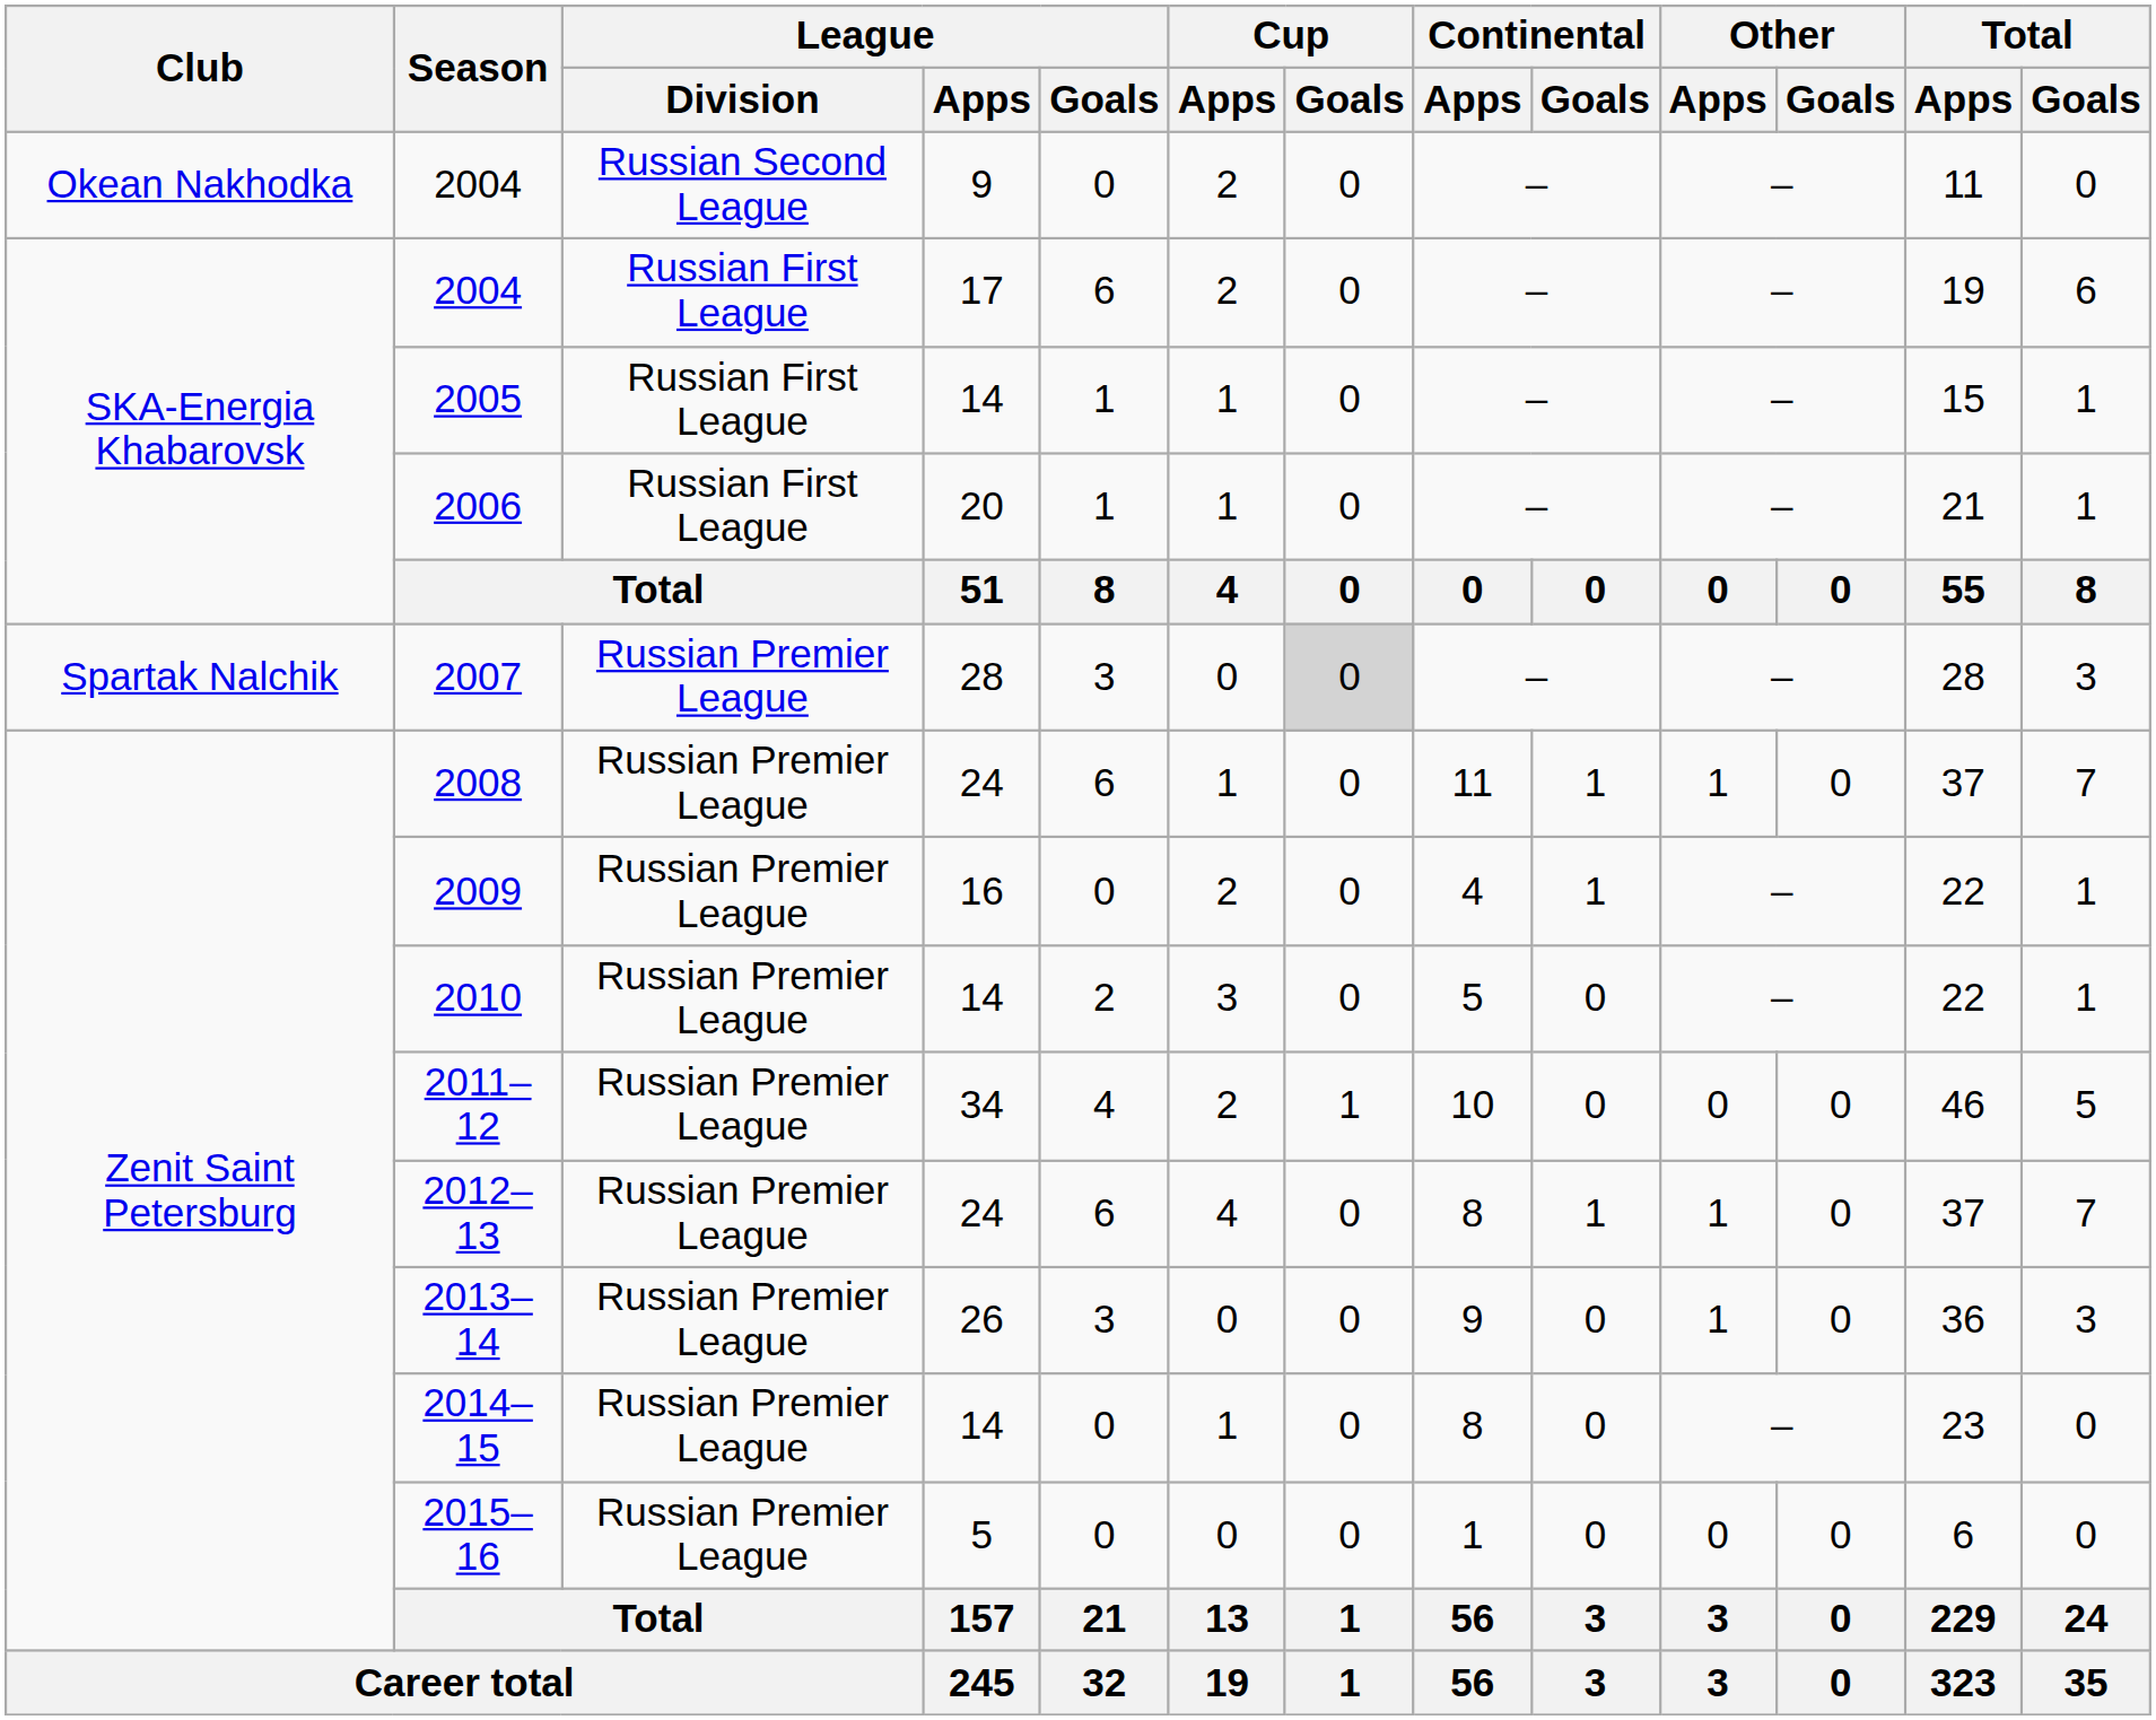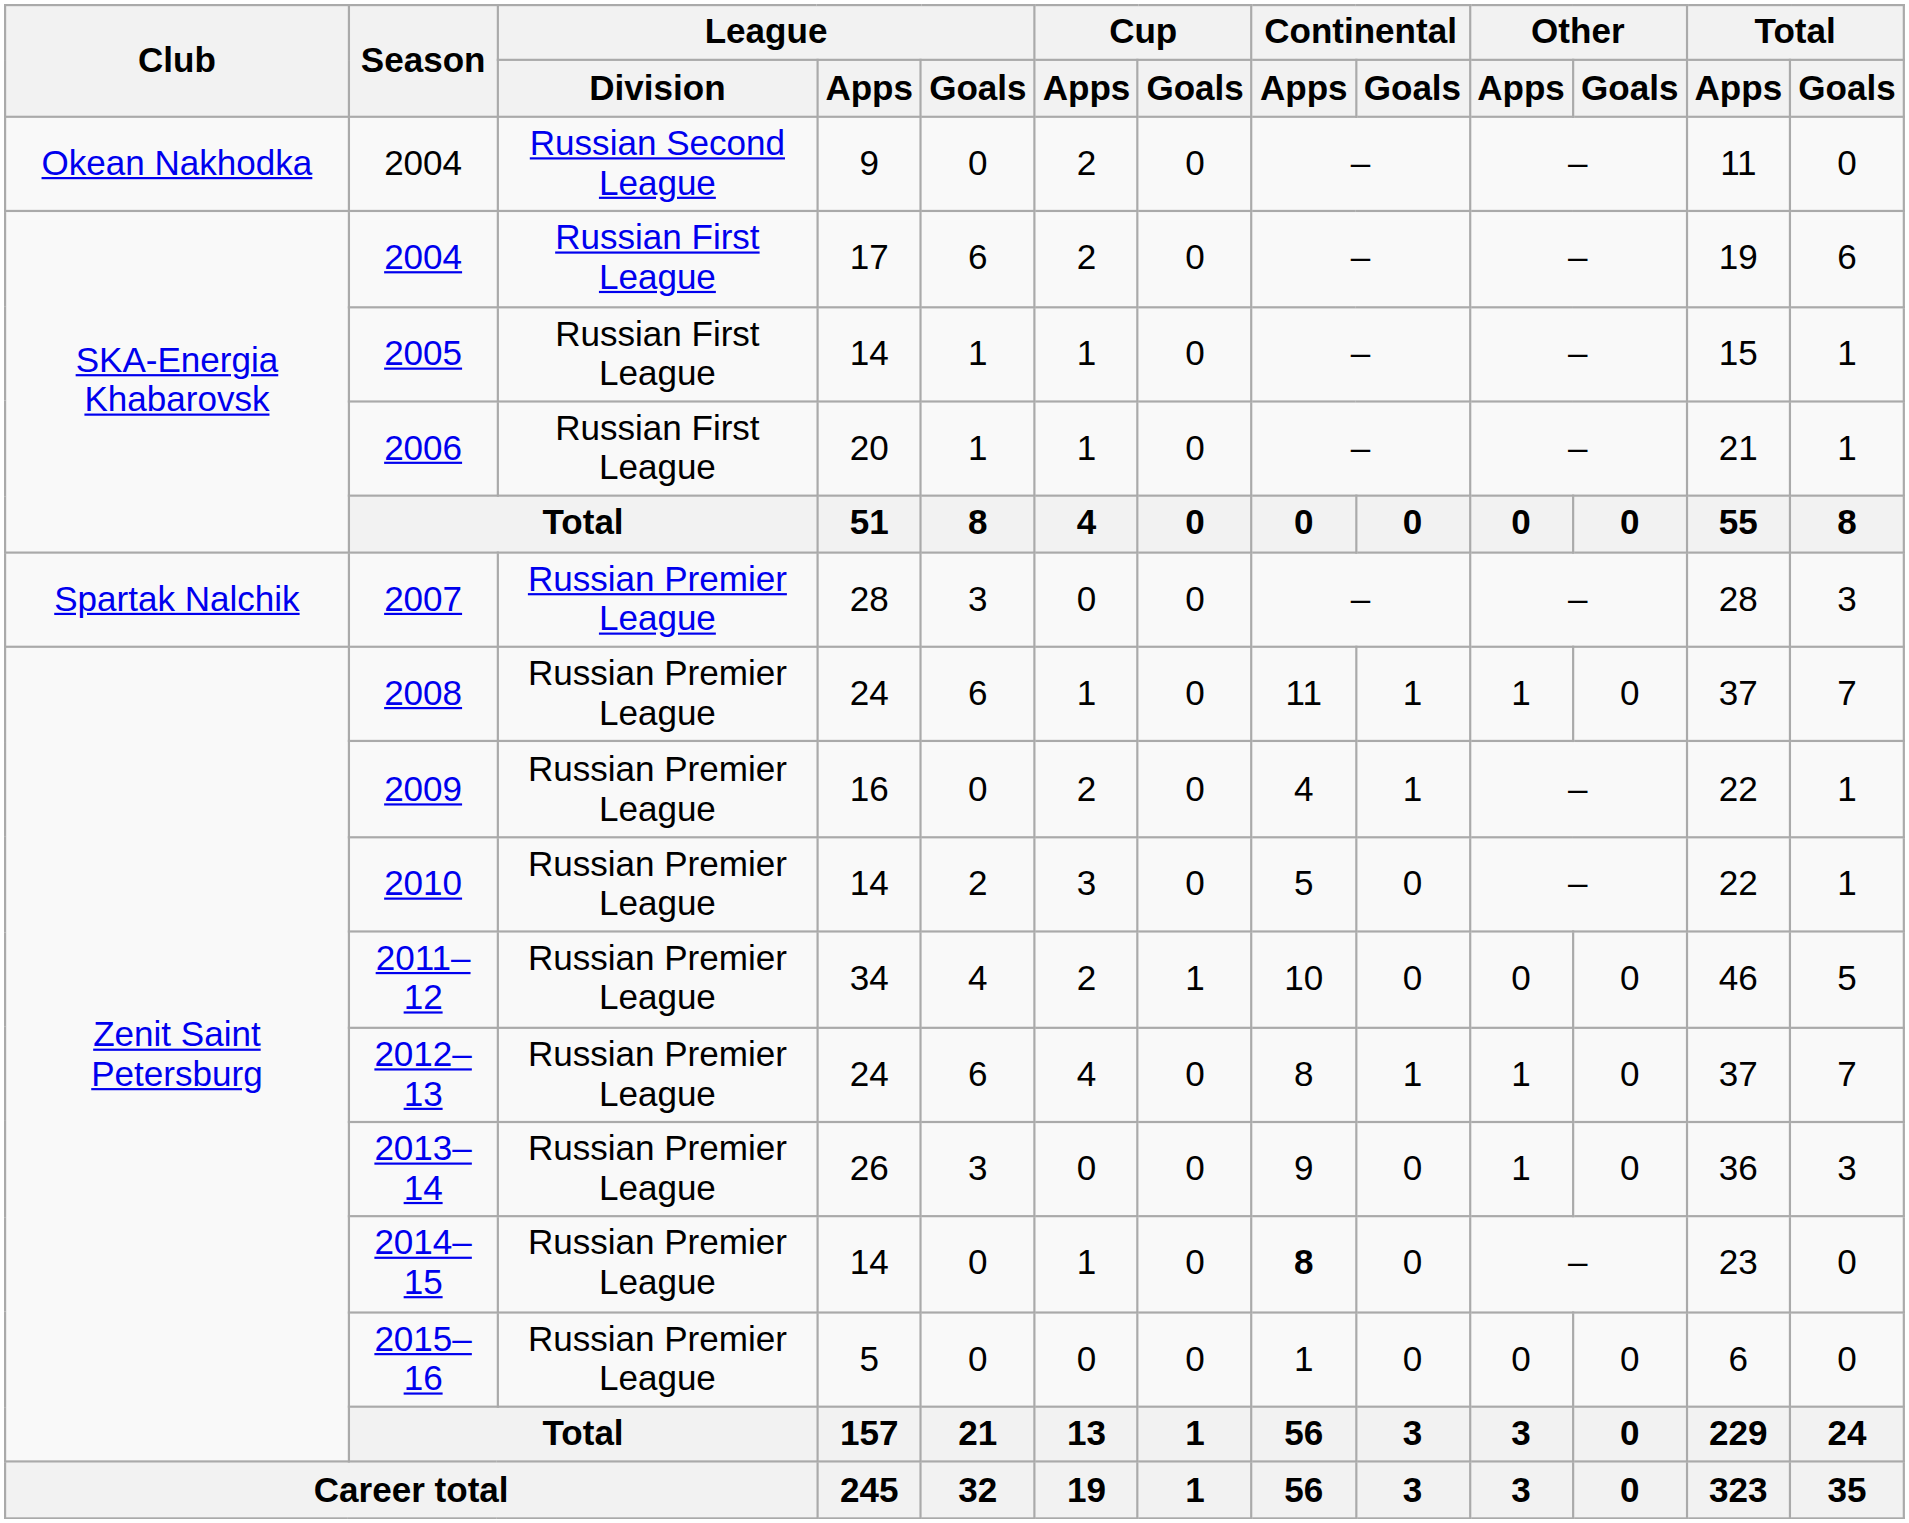2007 | Cup / Goals: lightgrey background -> no background
2014–15 | Continental / Apps: normal -> bold
